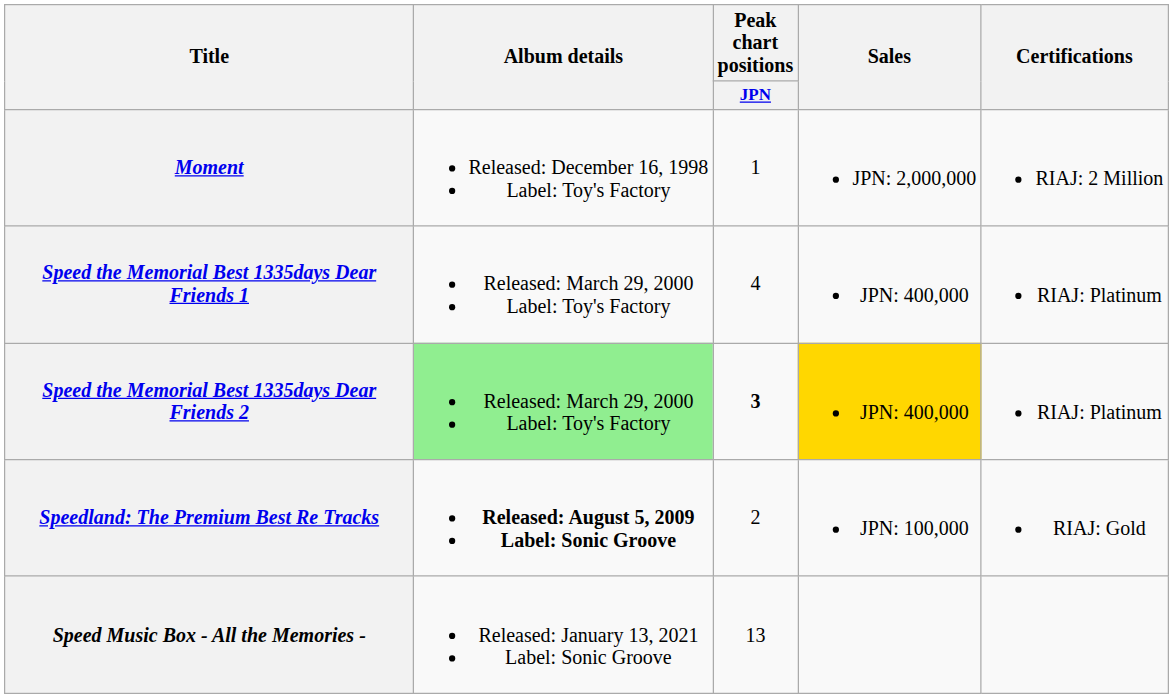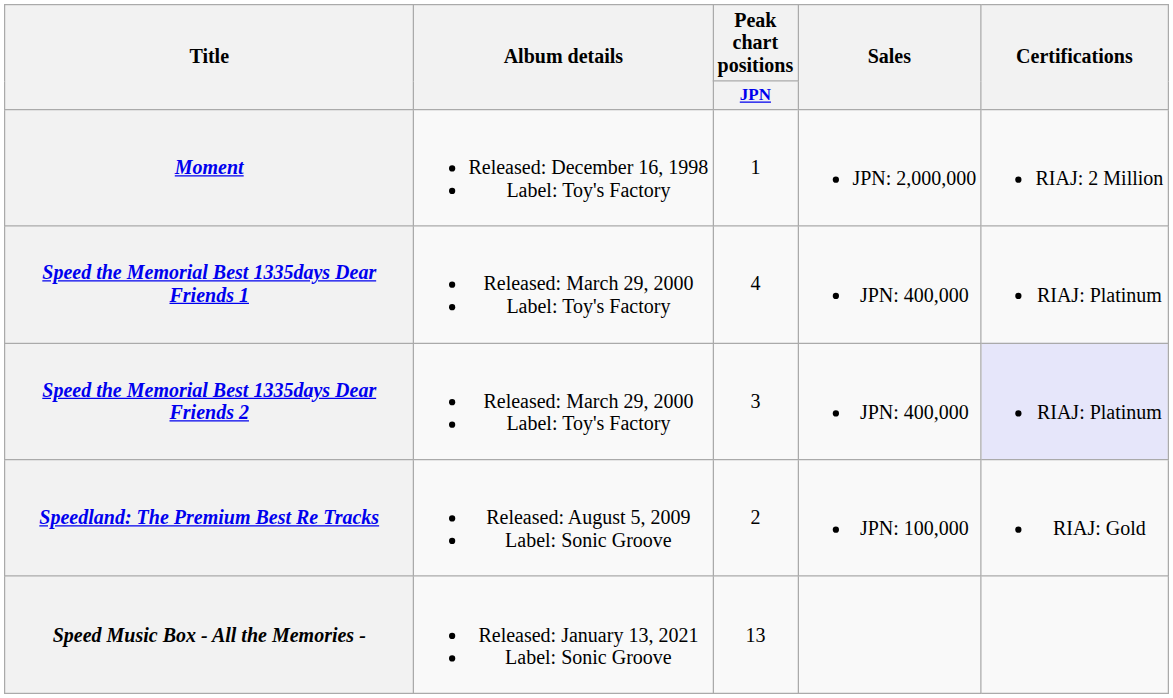Speed the Memorial Best 1335days Dear Friends 2 | Album details: lightgreen background -> no background
Speed the Memorial Best 1335days Dear Friends 2 | Peak chart positions / JPN: bold -> normal
Speed the Memorial Best 1335days Dear Friends 2 | Sales: gold background -> no background
Speed the Memorial Best 1335days Dear Friends 2 | Certifications: no background -> lavender background
Speedland: The Premium Best Re Tracks | Album details: bold -> normal
